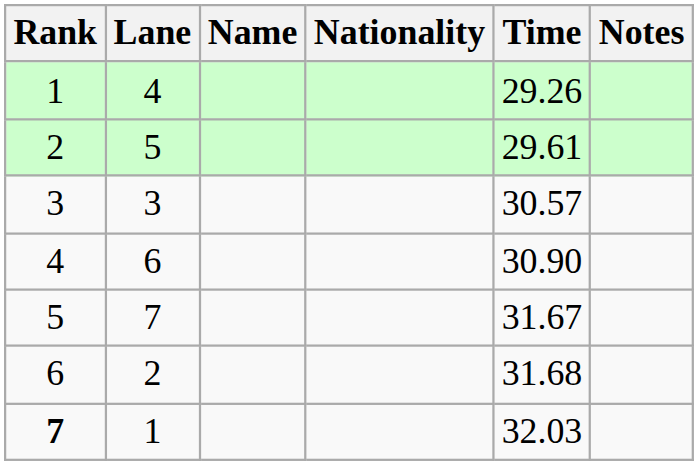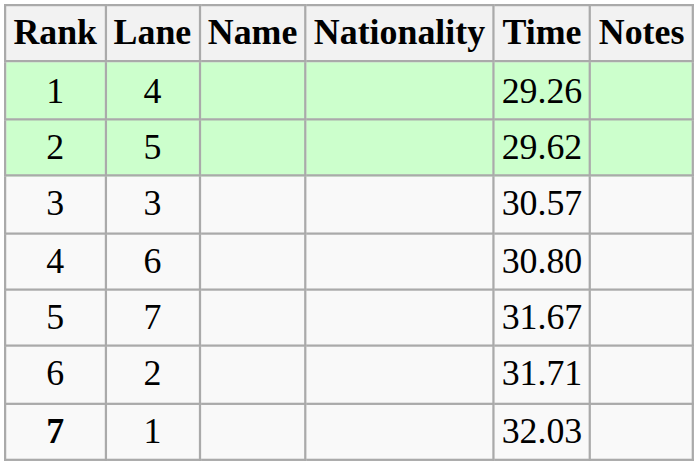row 3 | Time: 29.61 -> 29.62
row 5 | Time: 30.90 -> 30.80
row 7 | Time: 31.68 -> 31.71
